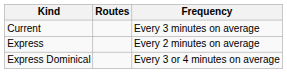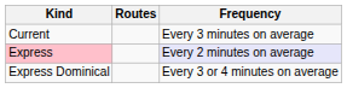row 3 | Kind: no background -> pink background
row 3 | Frequency: no background -> lavender background
